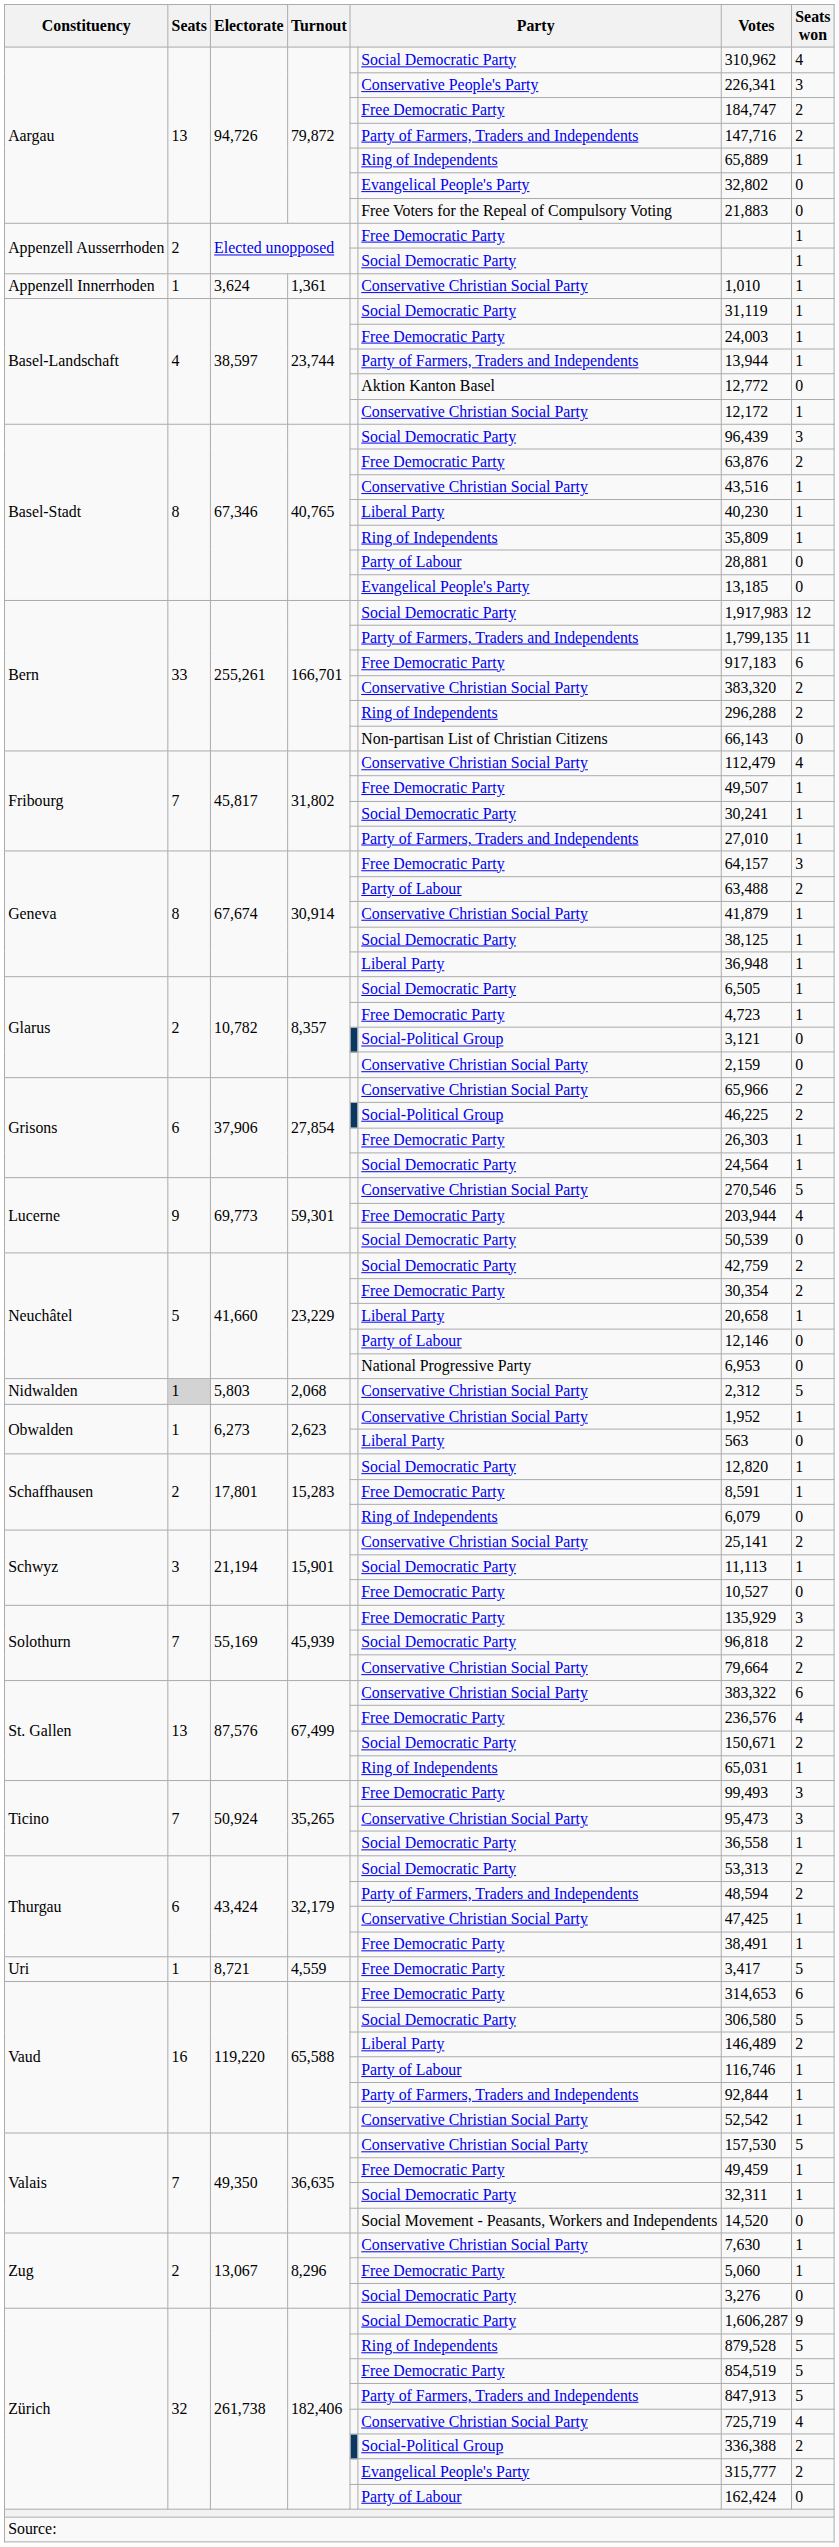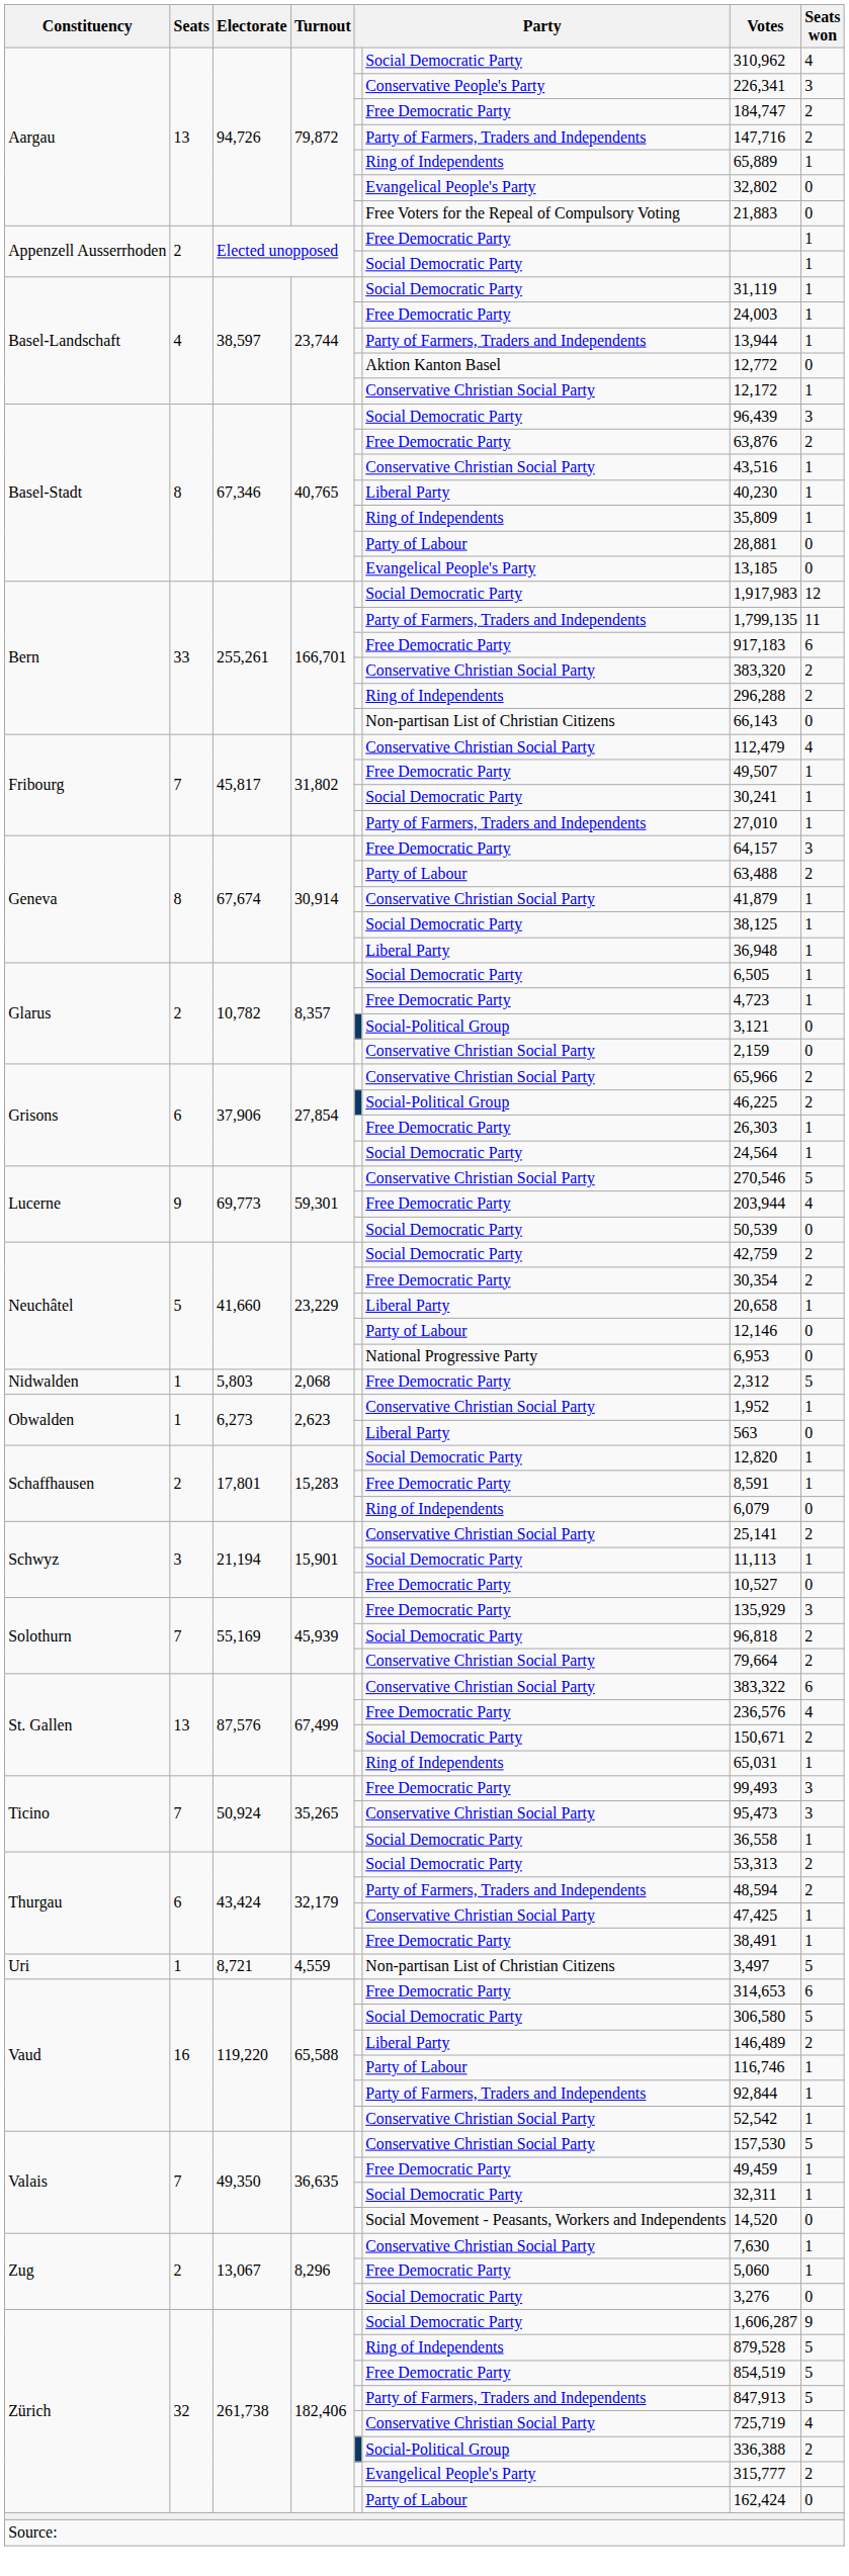- row: Appenzell Innerrhoden | 1 | 3,624 | 1,361 | Conservative Christian Social Party | 1,010 | 1
Nidwalden | Seats: lightgrey background -> no background
Nidwalden | column 6: Conservative Christian Social Party -> Free Democratic Party
Uri | column 6: Free Democratic Party -> Non-partisan List of Christian Citizens
Uri | Votes: 3,417 -> 3,497
